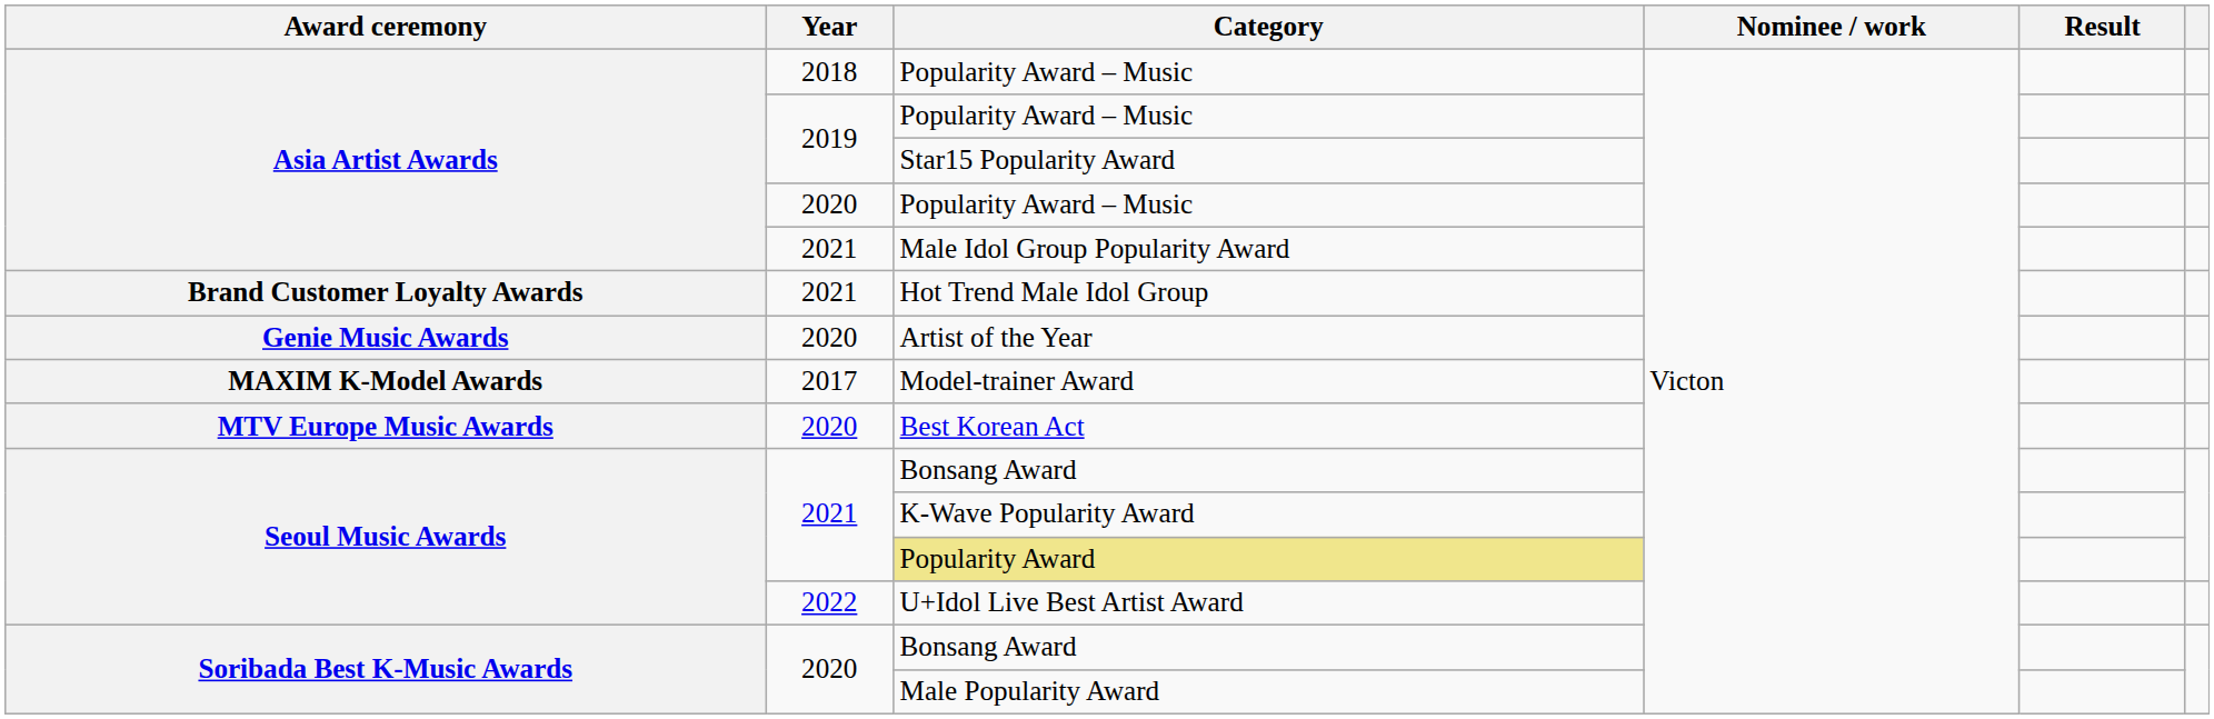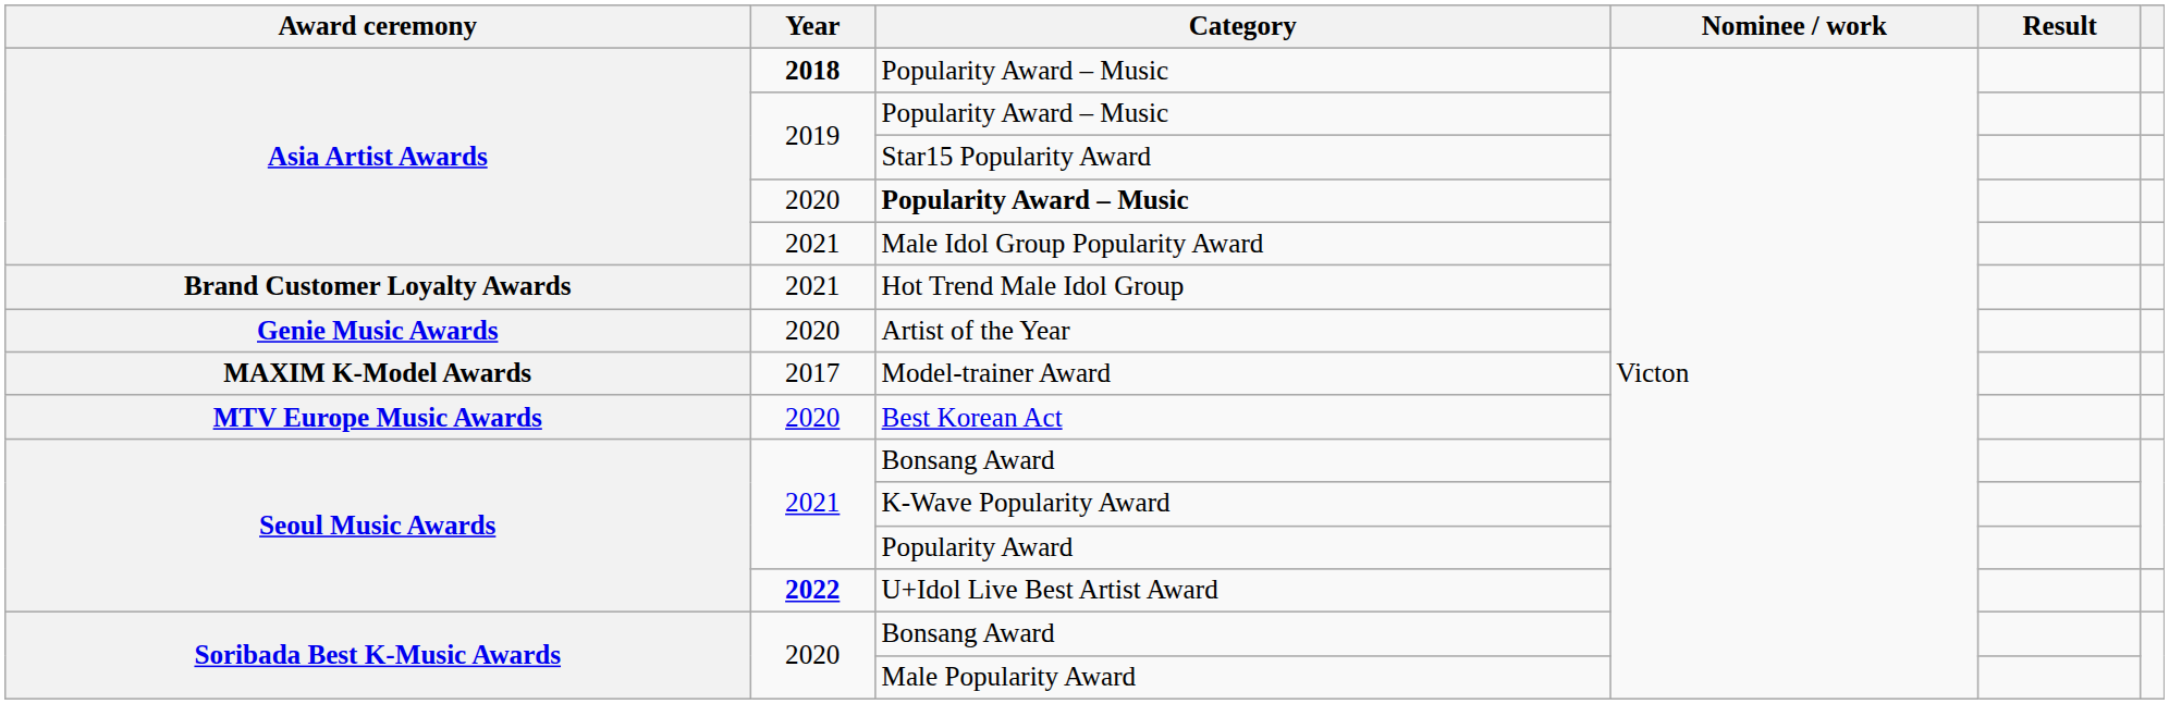2018 / Popularity Award – Music | Year: normal -> bold
2020 / Popularity Award – Music | Category: normal -> bold
Popularity Award | Category: khaki background -> no background
U+Idol Live Best Artist Award | Year: normal -> bold
